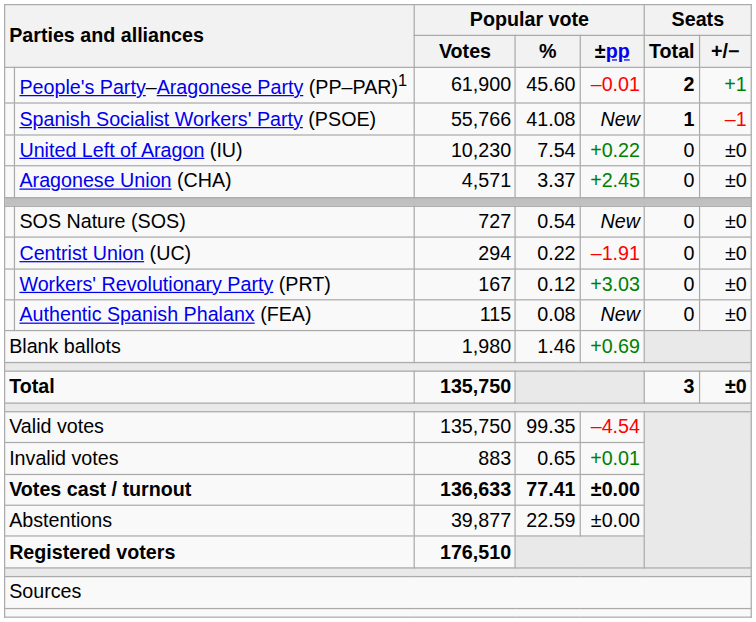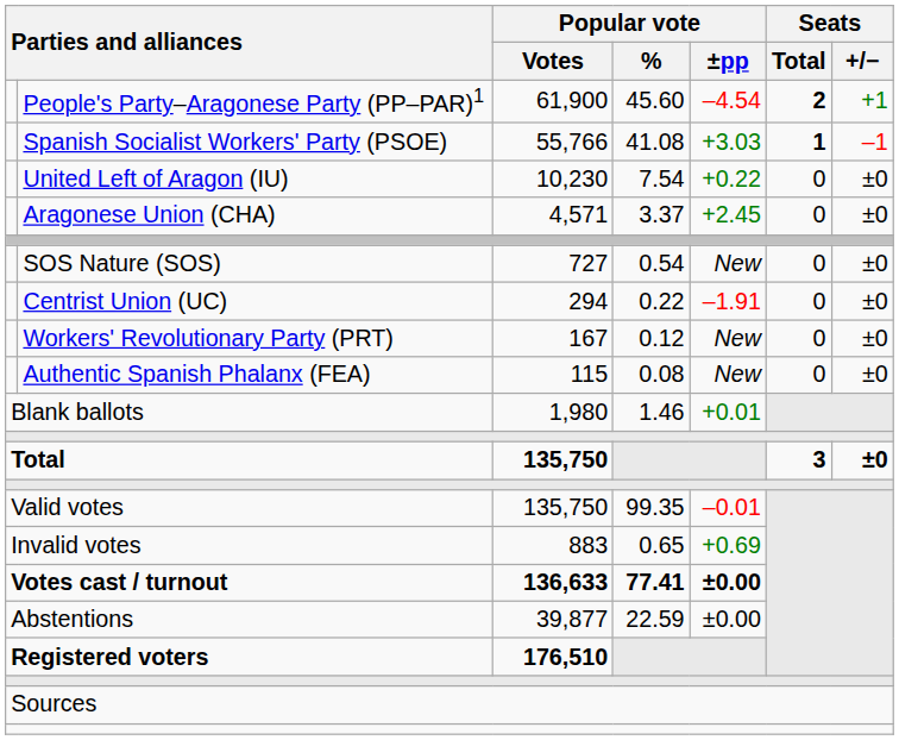People's Party–Aragonese Party (PP–PAR)1 | Popular vote / ±pp: –0.01 -> –4.54
Spanish Socialist Workers' Party (PSOE) | Popular vote / ±pp: New -> +3.03
Workers' Revolutionary Party (PRT) | Popular vote / ±pp: +3.03 -> New
Blank ballots | Popular vote / ±pp: +0.69 -> +0.01
Valid votes | Popular vote / ±pp: –4.54 -> –0.01
Invalid votes | Popular vote / ±pp: +0.01 -> +0.69
